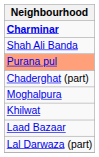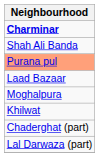row 5 | column 1: Chaderghat (part) -> Laad Bazaar
row 8 | column 1: Laad Bazaar -> Chaderghat (part)
